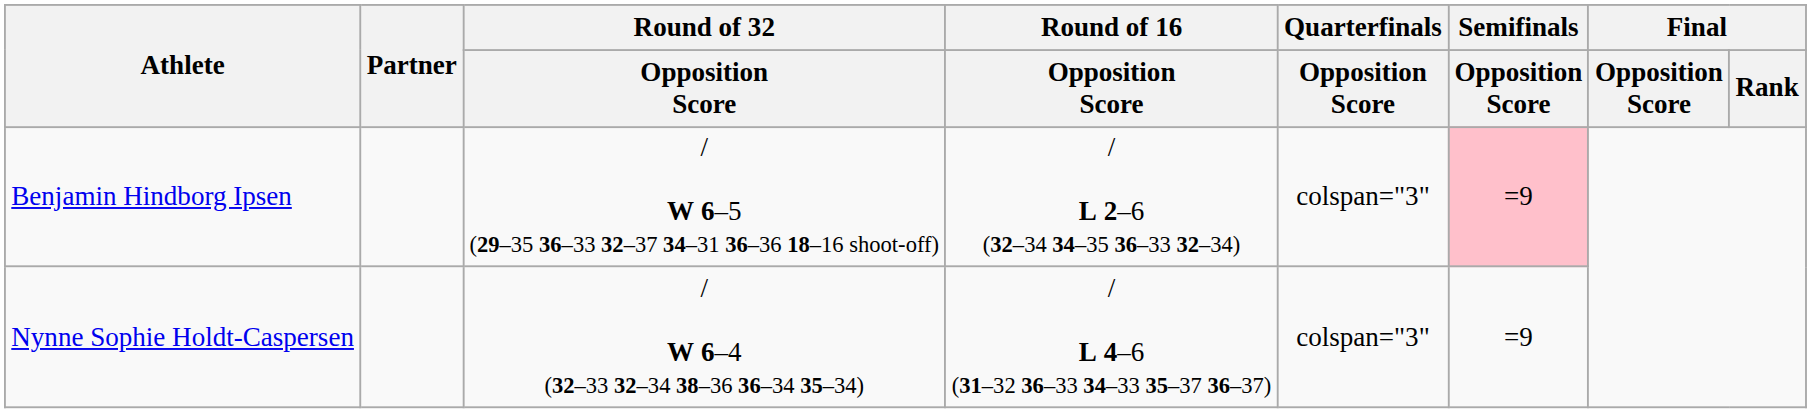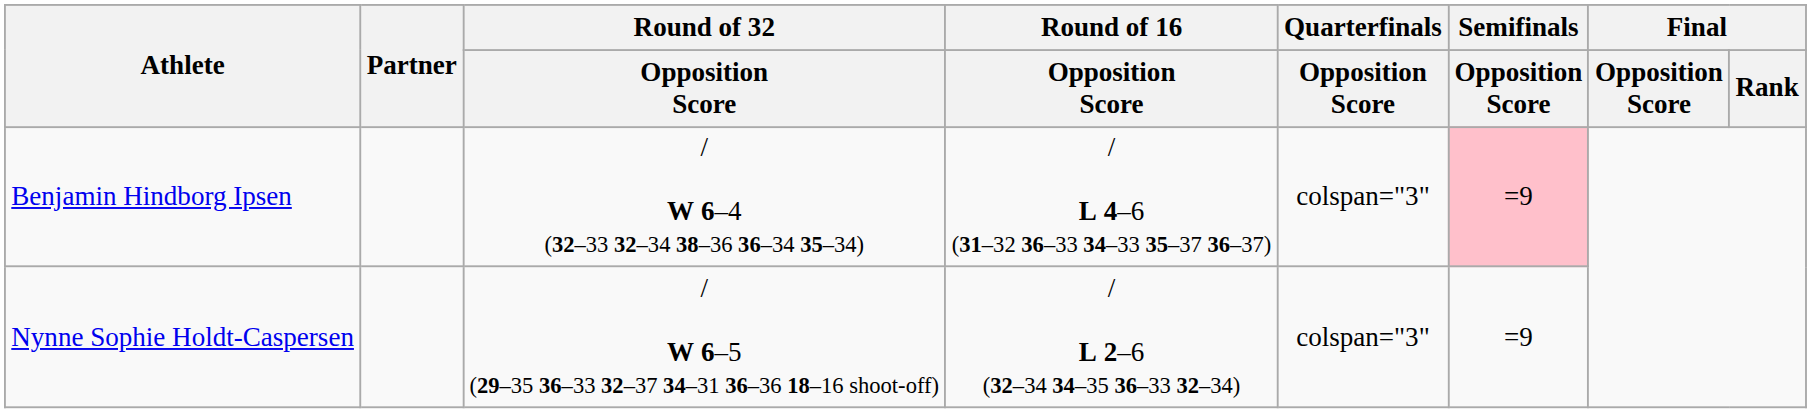Benjamin Hindborg Ipsen | Round of 32 / Opposition Score: / W 6–5 (29–35 36–33 32–37 34–31 36–36 18–16 shoot-off) -> / W 6–4 (32–33 32–34 38–36 36–34 35–34)
Benjamin Hindborg Ipsen | Round of 16 / Opposition Score: / L 2–6 (32–34 34–35 36–33 32–34) -> / L 4–6 (31–32 36–33 34–33 35–37 36–37)
Nynne Sophie Holdt-Caspersen | Round of 32 / Opposition Score: / W 6–4 (32–33 32–34 38–36 36–34 35–34) -> / W 6–5 (29–35 36–33 32–37 34–31 36–36 18–16 shoot-off)
Nynne Sophie Holdt-Caspersen | Round of 16 / Opposition Score: / L 4–6 (31–32 36–33 34–33 35–37 36–37) -> / L 2–6 (32–34 34–35 36–33 32–34)
